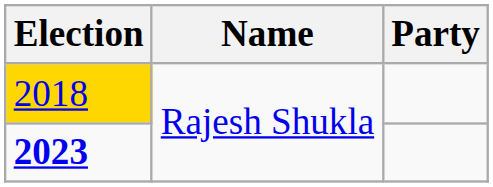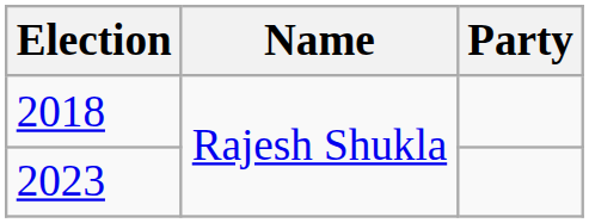2018 | Election: gold background -> no background
2023 | Election: bold -> normal
